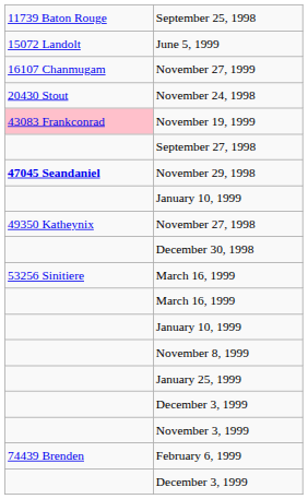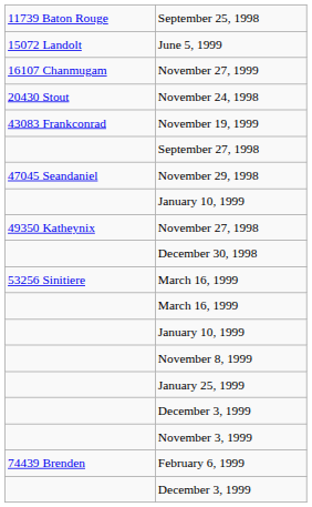row 5 | column 1: pink background -> no background
row 7 | column 1: bold -> normal
